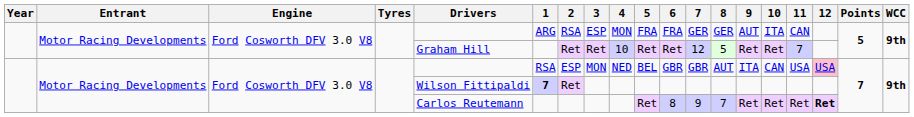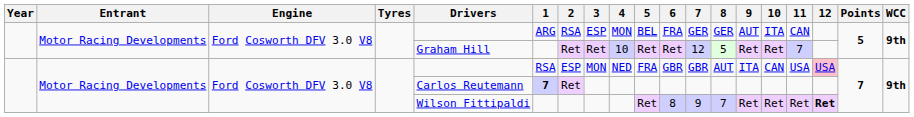row 2 | 5: FRA -> BEL
row 4 | 5: BEL -> FRA
row 5 | Drivers: Wilson Fittipaldi -> Carlos Reutemann
row 6 | Drivers: Carlos Reutemann -> Wilson Fittipaldi
